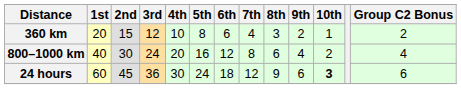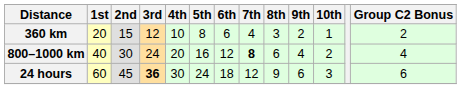800–1000 km | 7th: normal -> bold
24 hours | 3rd: normal -> bold
24 hours | 10th: bold -> normal
